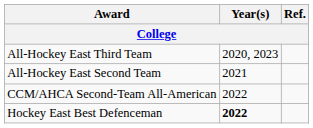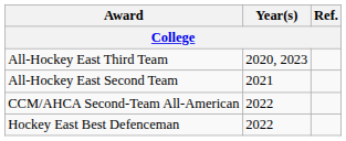Hockey East Best Defenceman | Year(s): bold -> normal
